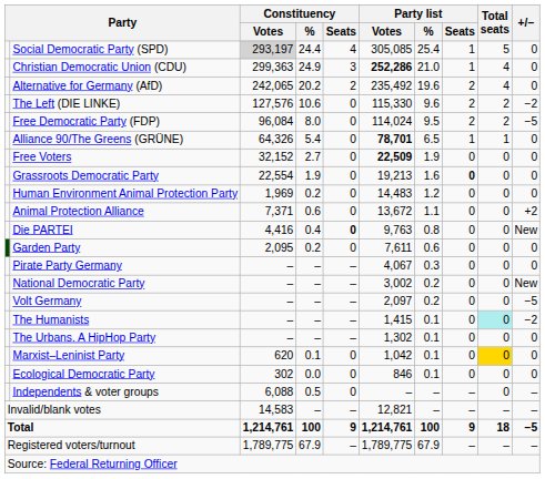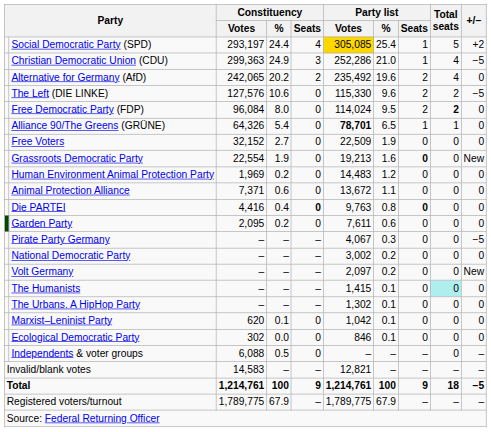Social Democratic Party (SPD) | Constituency / Votes: lightgrey background -> no background
Social Democratic Party (SPD) | Party list / Votes: no background -> gold background
Social Democratic Party (SPD) | +/–: 0 -> +2
Christian Democratic Union (CDU) | Party list / Votes: bold -> normal
Christian Democratic Union (CDU) | +/–: 0 -> −5
The Left (DIE LINKE) | +/–: −2 -> −5
Free Democratic Party (FDP) | Total seats: normal -> bold
Free Democratic Party (FDP) | +/–: −5 -> 0
Free Voters | Party list / Votes: bold -> normal
Grassroots Democratic Party | +/–: 0 -> New
Animal Protection Alliance | +/–: +2 -> 0
Die PARTEI | Party list / Seats: normal -> bold
Die PARTEI | +/–: New -> 0
Pirate Party Germany | +/–: 0 -> −5
National Democratic Party | +/–: New -> 0
Volt Germany | +/–: −5 -> New
The Humanists | +/–: −2 -> 0
Marxist–Leninist Party | Total seats: gold background -> no background
